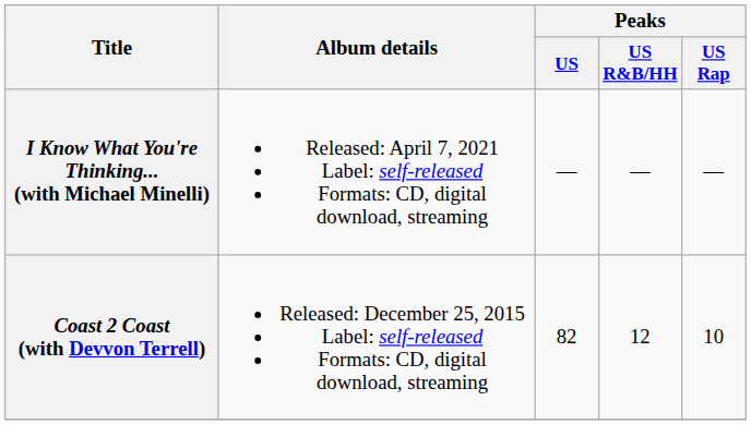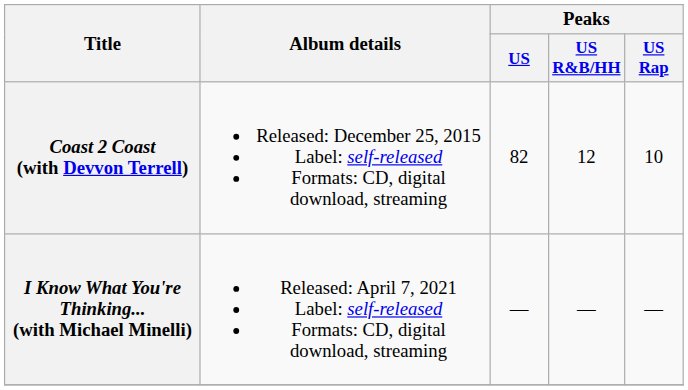rows swapped: Coast 2 Coast (with Devvon Terrell) <-> I Know What You're Thinking... (with Michael Minelli)
